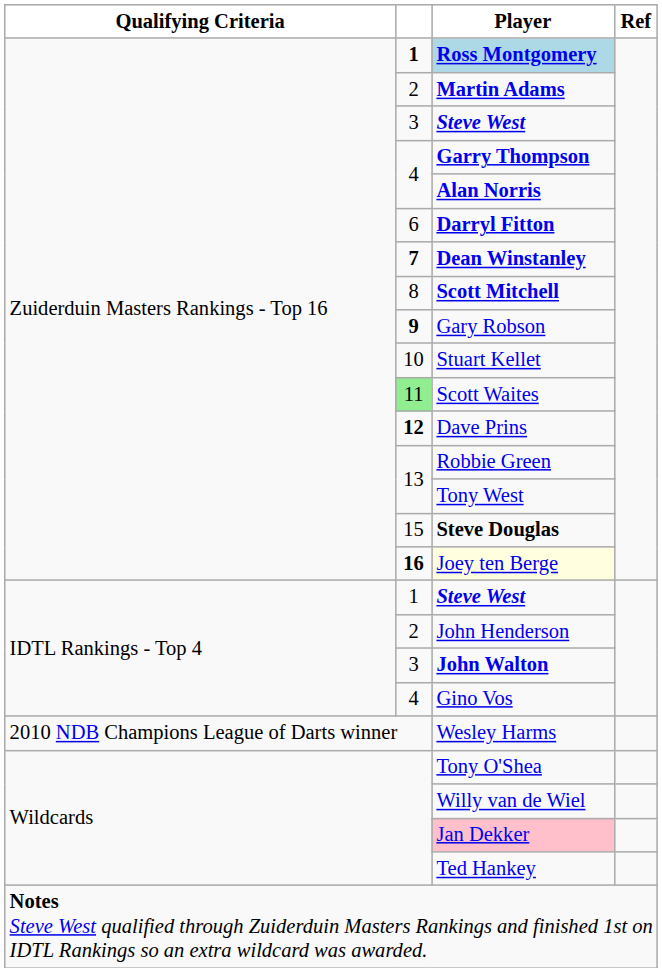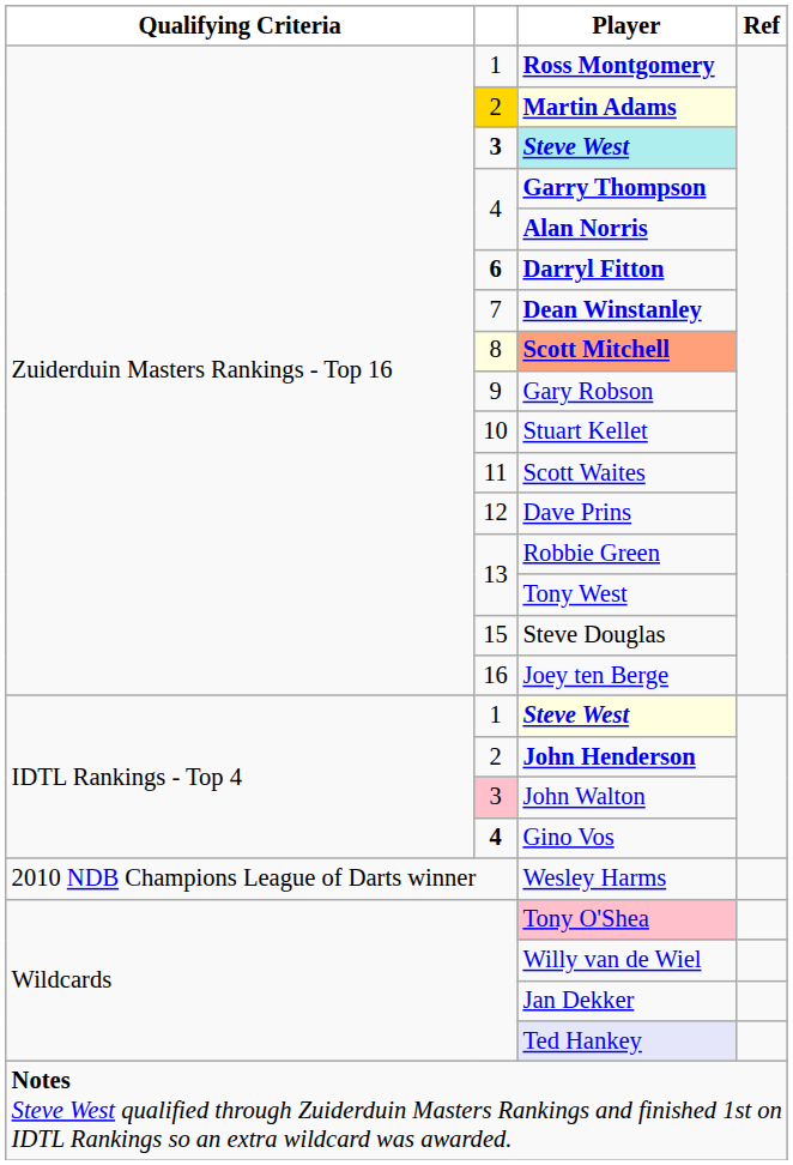Ross Montgomery | column 2: bold -> normal
Ross Montgomery | Player: lightblue background -> no background
Martin Adams | column 2: no background -> gold background
Martin Adams | Player: no background -> lightyellow background
3 / Steve West | column 2: normal -> bold
3 / Steve West | Player: no background -> paleturquoise background
Darryl Fitton | column 2: normal -> bold
Dean Winstanley | column 2: bold -> normal
Scott Mitchell | column 2: no background -> lightyellow background
Scott Mitchell | Player: no background -> lightsalmon background
Gary Robson | column 2: bold -> normal
Scott Waites | column 2: lightgreen background -> no background
Dave Prins | column 2: bold -> normal
Steve Douglas | Player: bold -> normal
Joey ten Berge | column 2: bold -> normal
Joey ten Berge | Player: lightyellow background -> no background
1 / Steve West | Player: no background -> lightyellow background
John Henderson | Player: normal -> bold
John Walton | column 2: no background -> pink background
John Walton | Player: bold -> normal
Gino Vos | column 2: normal -> bold
Tony O'Shea | Player: no background -> pink background
Jan Dekker | Player: pink background -> no background
Ted Hankey | Player: no background -> lavender background
